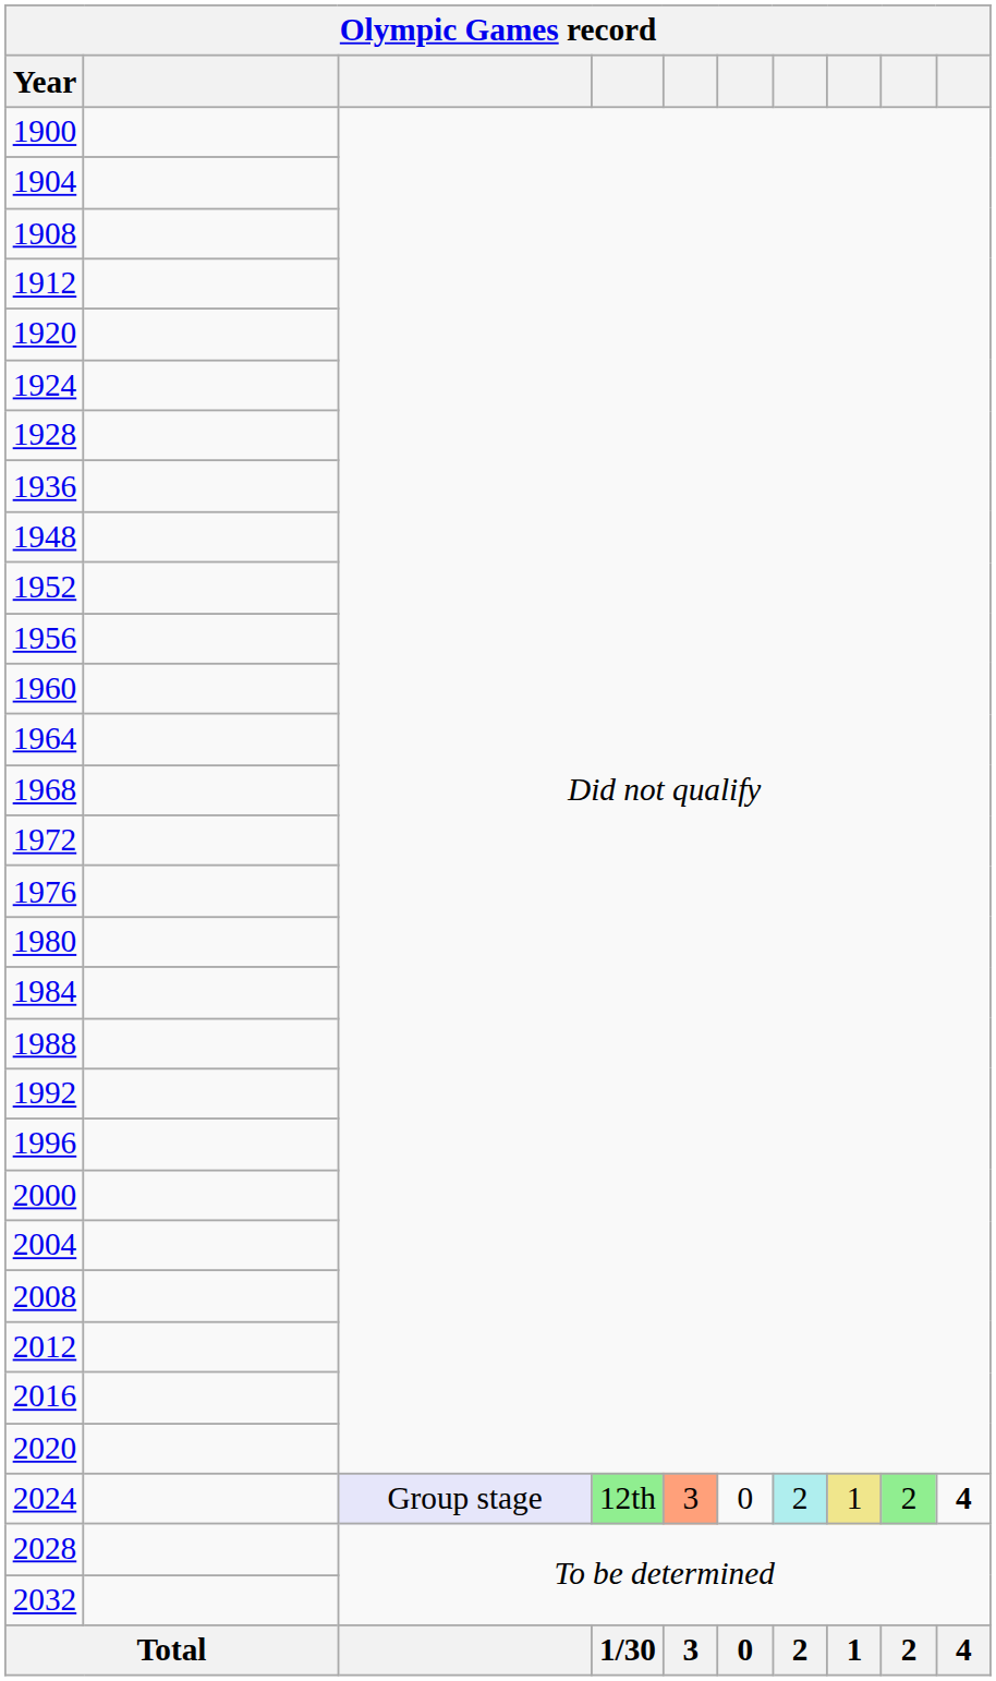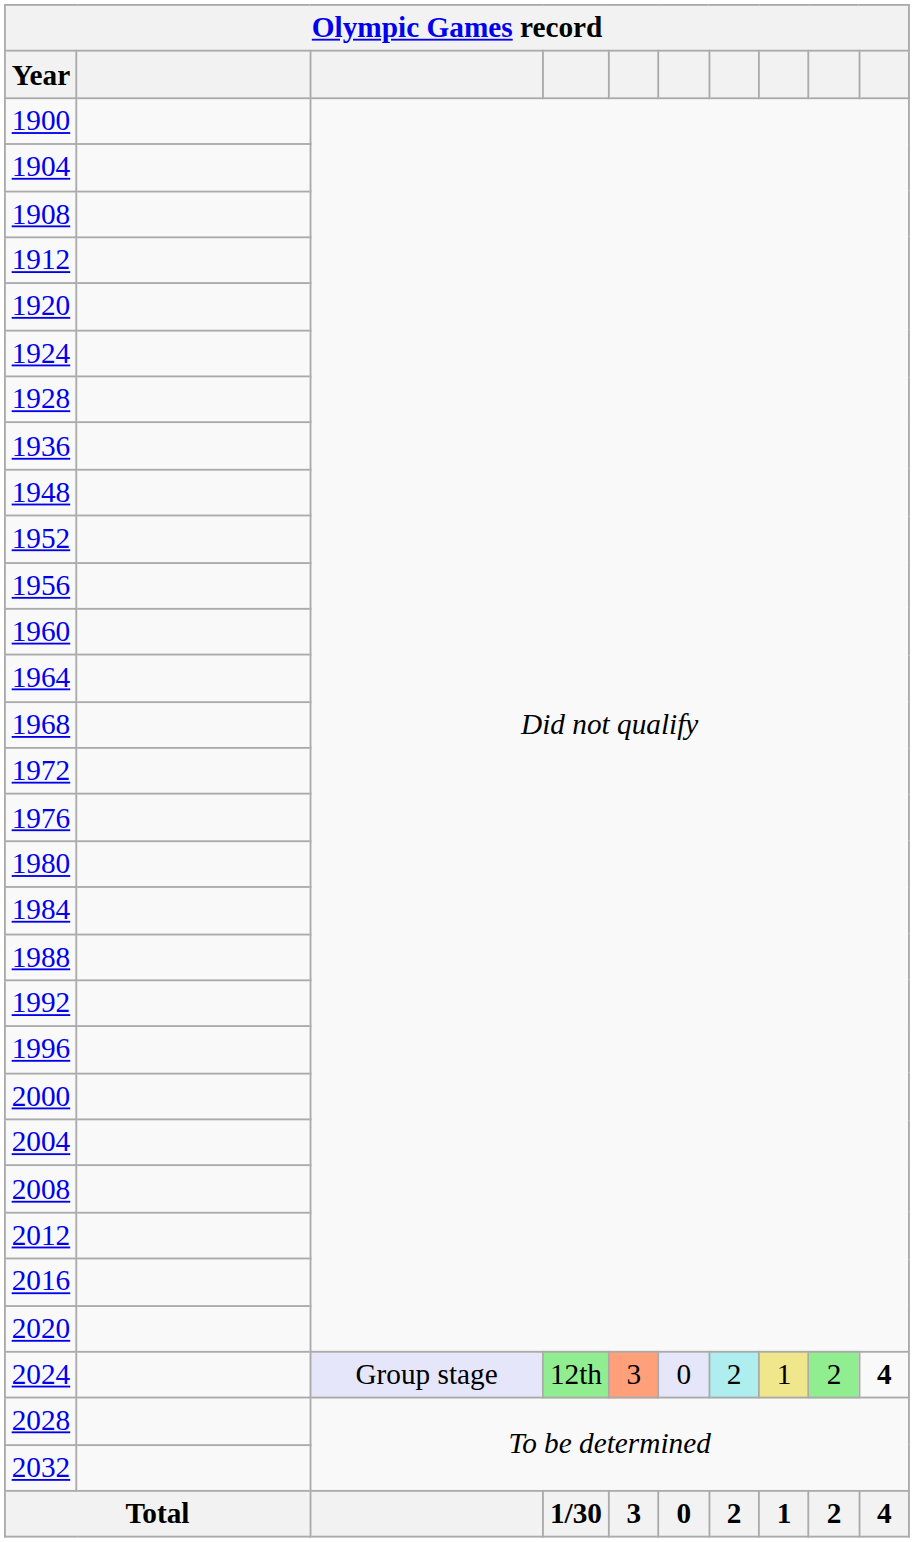2024 | column 6: no background -> lavender background
